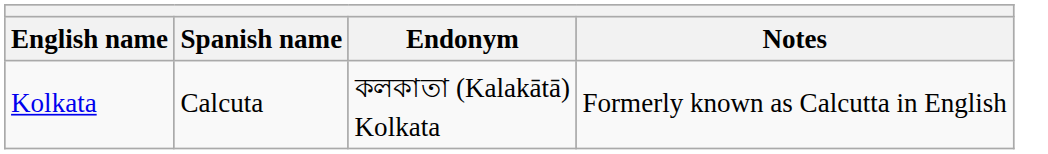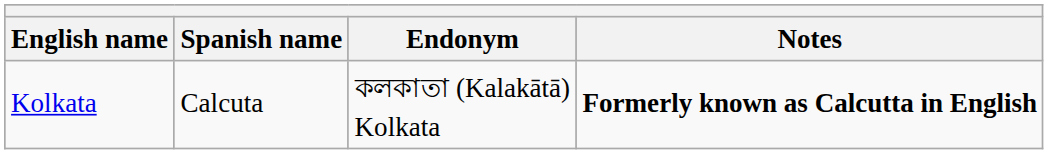Kolkata | Notes: normal -> bold
